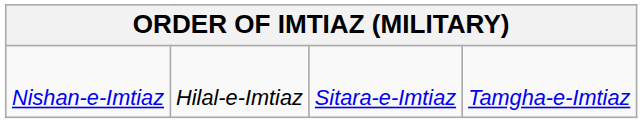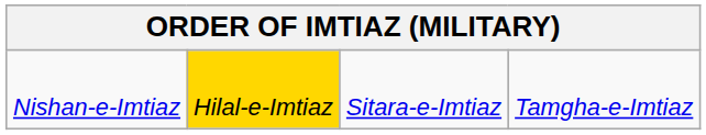Nishan-e-Imtiaz | column 2: no background -> gold background
